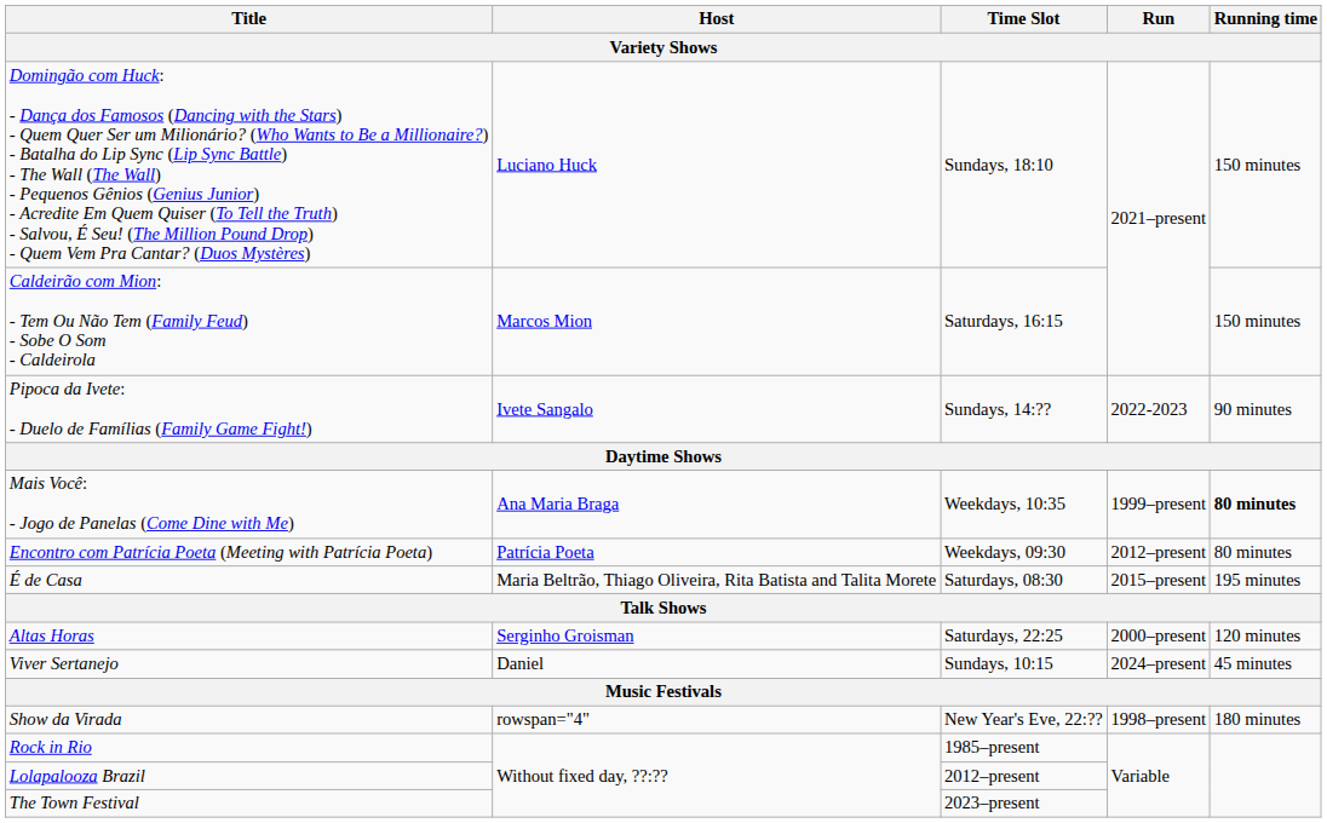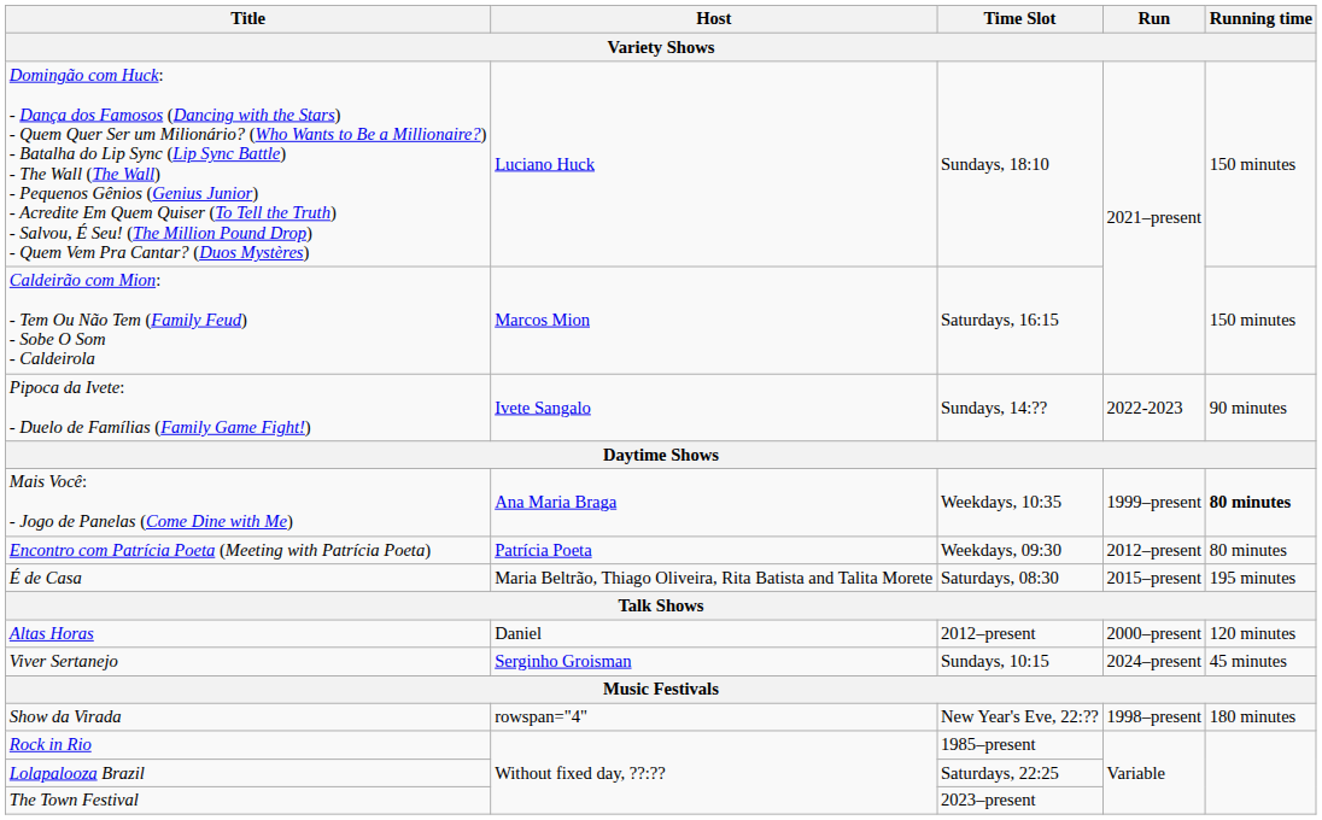Altas Horas | Host: Serginho Groisman -> Daniel
Altas Horas | Time Slot: Saturdays, 22:25 -> 2012–present
Viver Sertanejo | Host: Daniel -> Serginho Groisman
Lolapalooza Brazil | Time Slot: 2012–present -> Saturdays, 22:25
